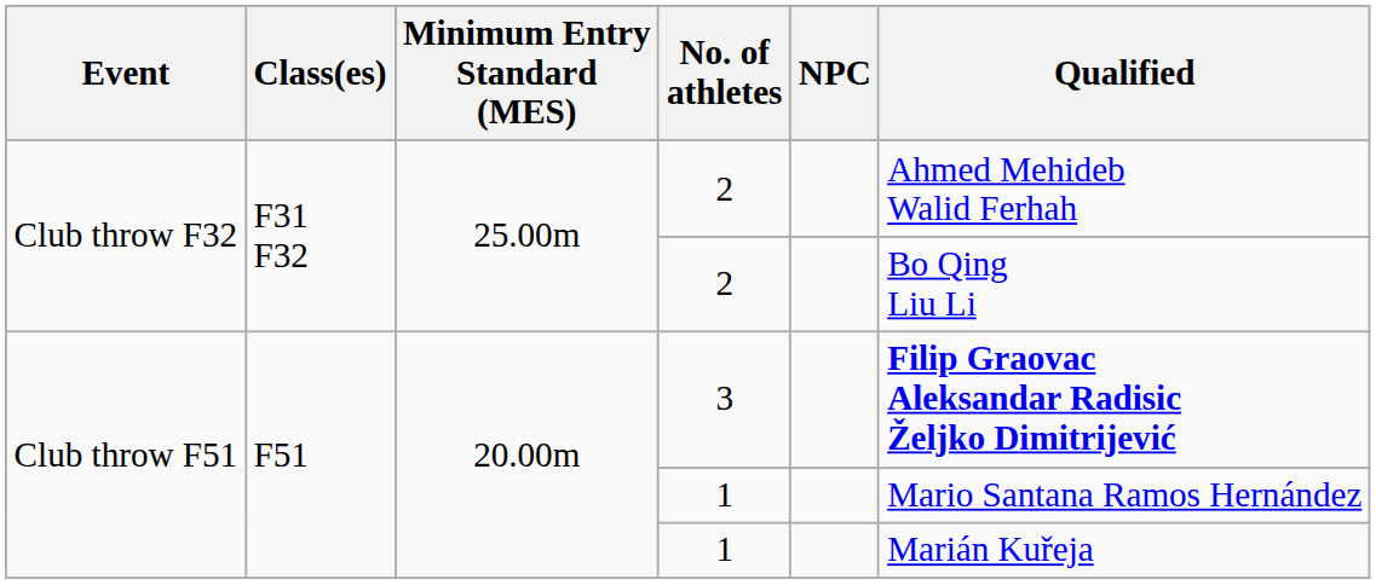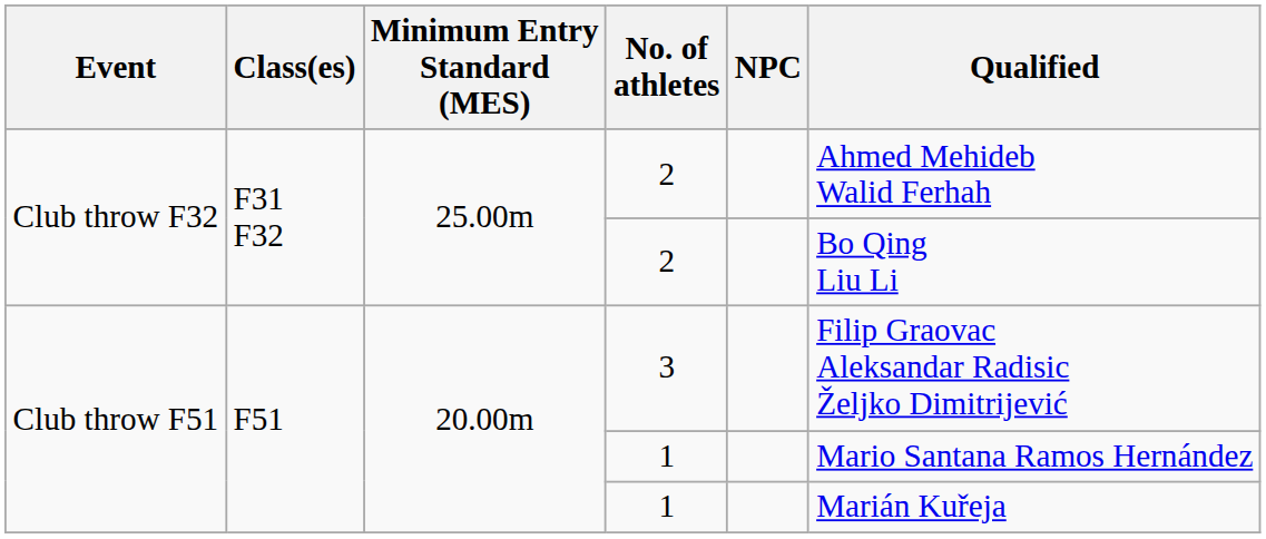3 | Qualified: bold -> normal
